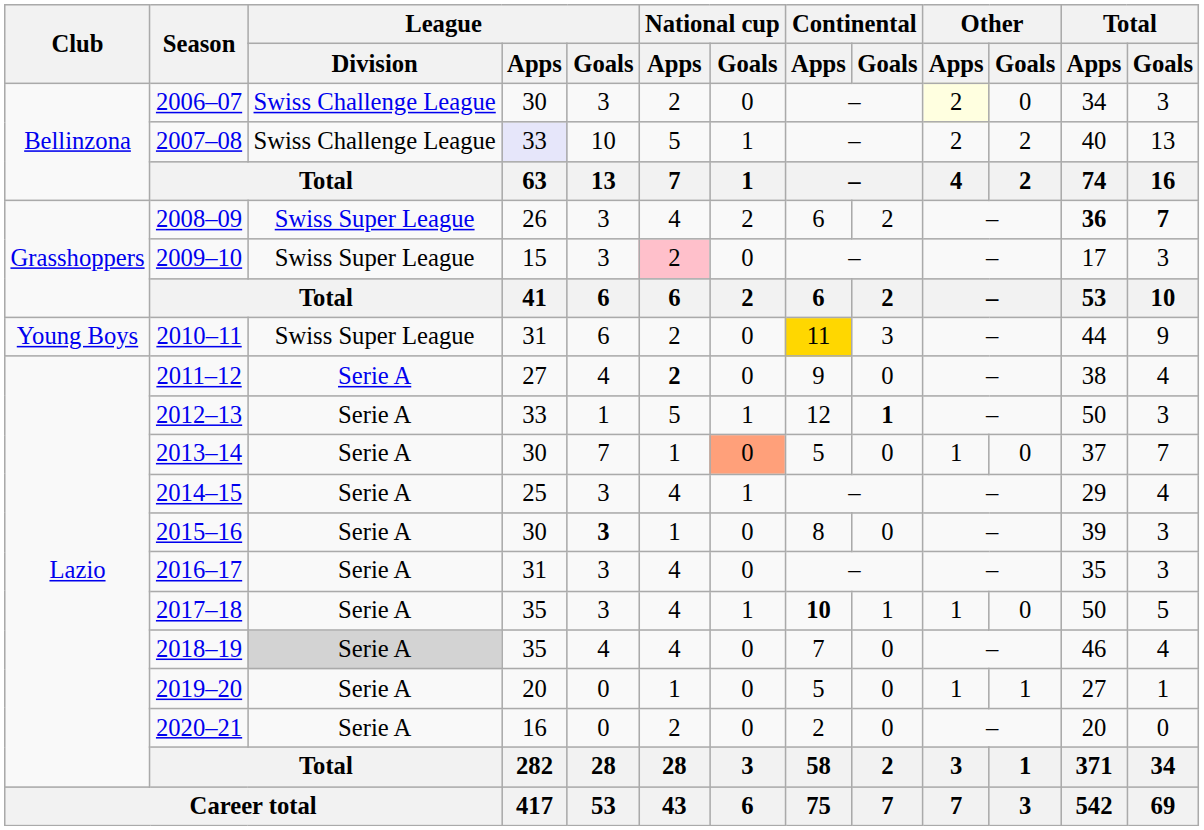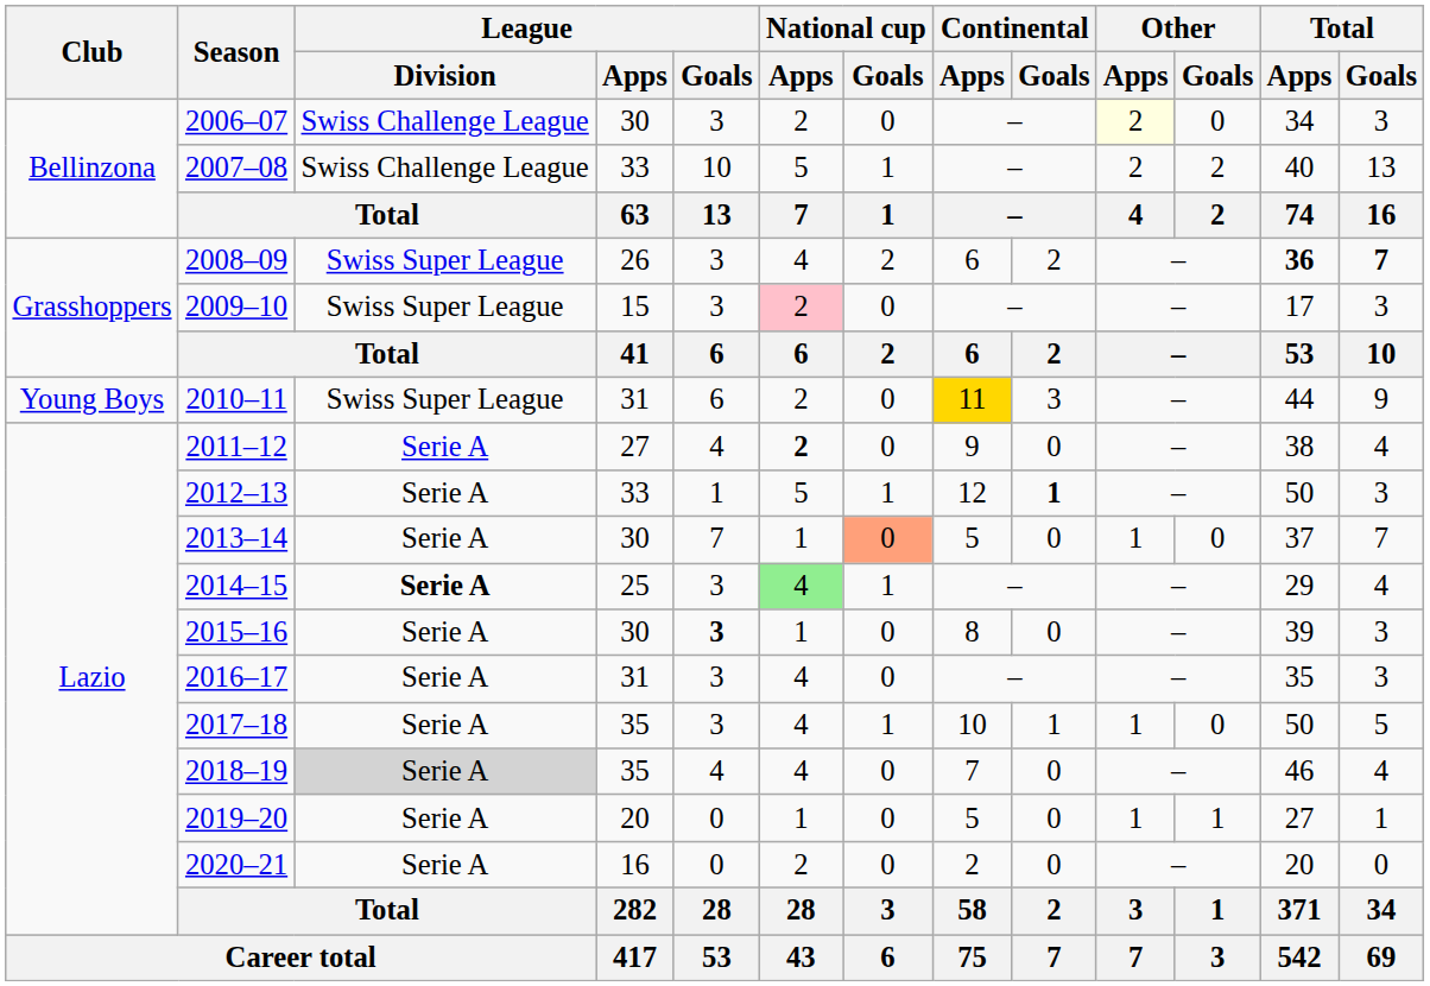2007–08 | League / Apps: lavender background -> no background
2014–15 | League / Division: normal -> bold
2014–15 | National cup / Apps: no background -> lightgreen background
2017–18 | Continental / Apps: bold -> normal
